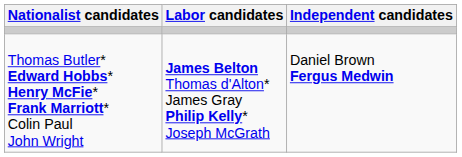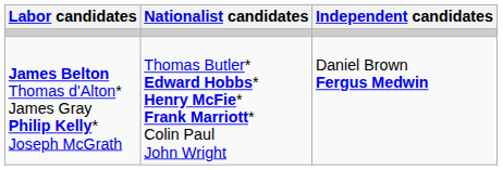columns swapped: Labor candidates <-> Nationalist candidates
